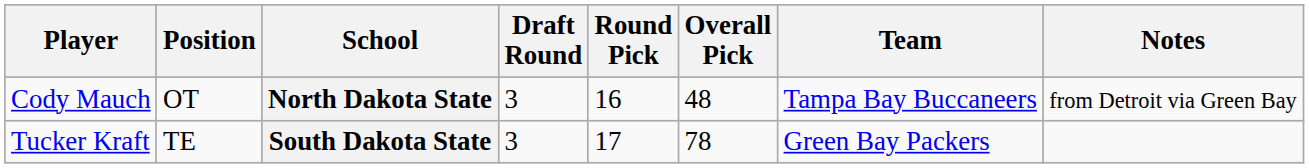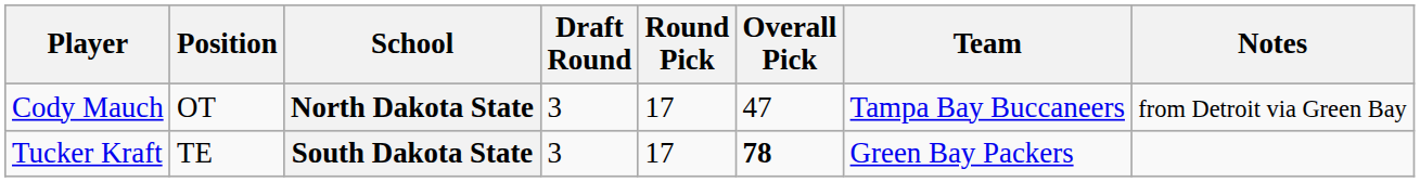North Dakota State | Round Pick: 16 -> 17
North Dakota State | Overall Pick: 48 -> 47
South Dakota State | Overall Pick: normal -> bold
